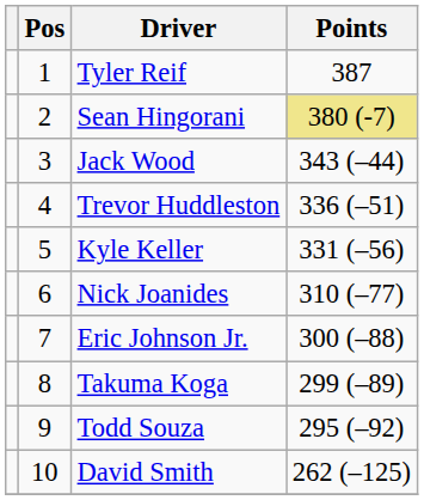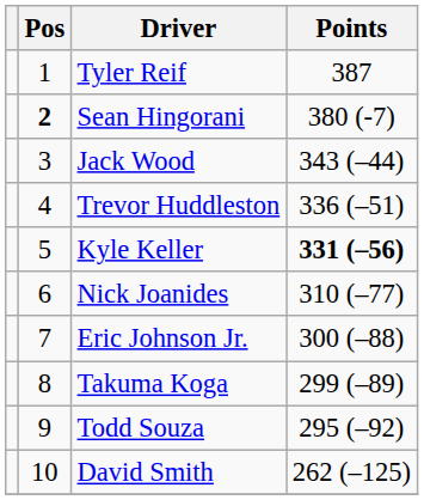Sean Hingorani | Pos: normal -> bold
Sean Hingorani | Points: khaki background -> no background
Kyle Keller | Points: normal -> bold
